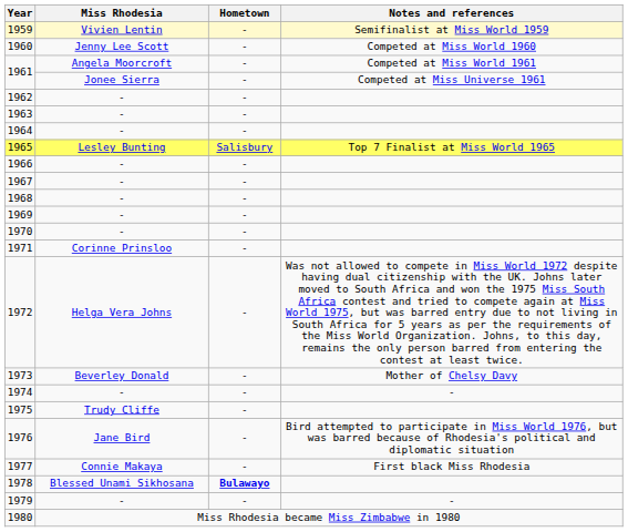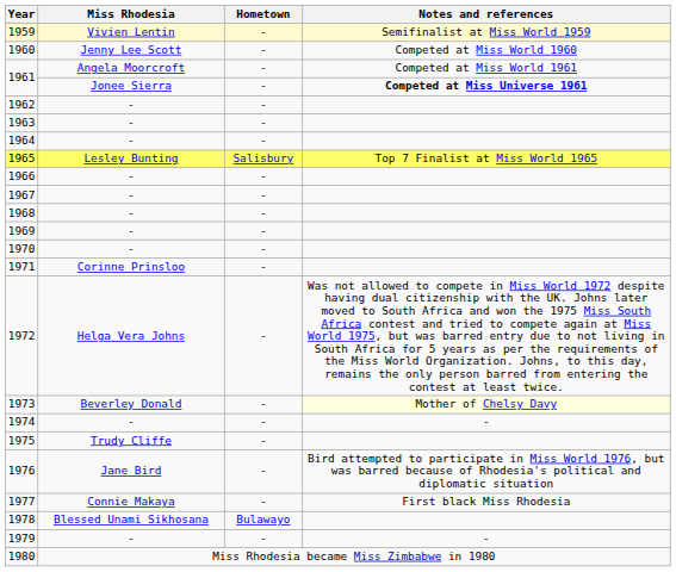1961 / Jonee Sierra | Notes and references: normal -> bold
1973 | Notes and references: no background -> lightyellow background
1978 | Hometown: bold -> normal
